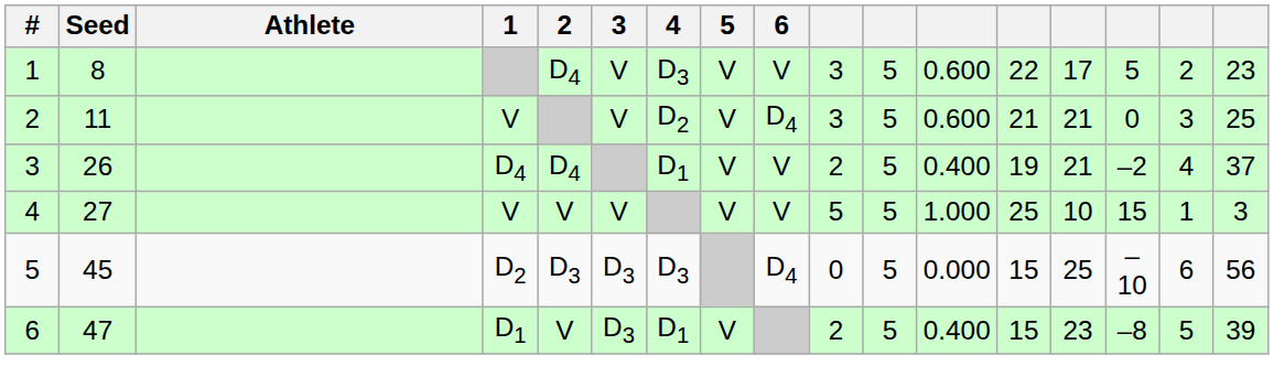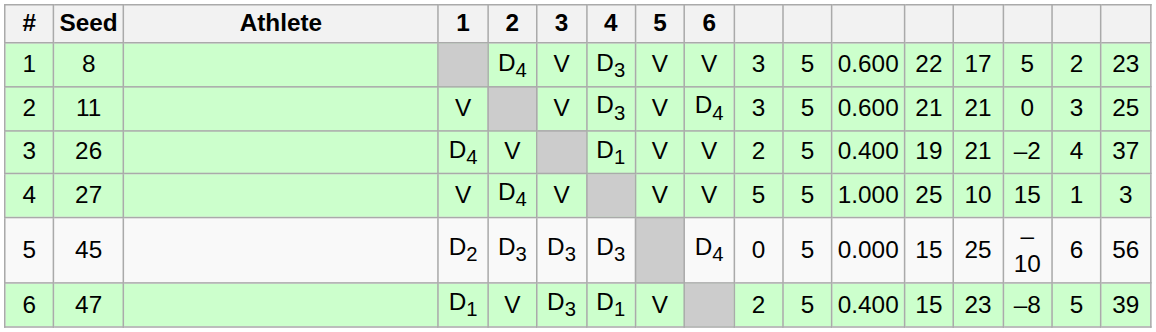row 3 | 4: D2 -> D3
row 4 | 2: D4 -> V
row 5 | 2: V -> D4
